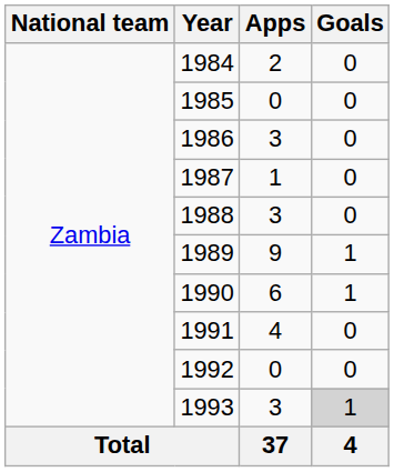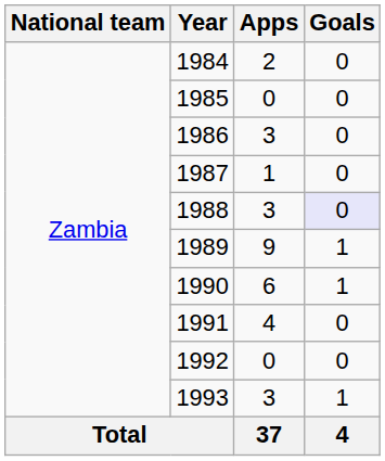1988 | Goals: no background -> lavender background
1993 | Goals: lightgrey background -> no background
